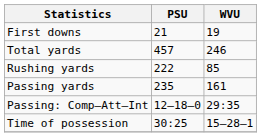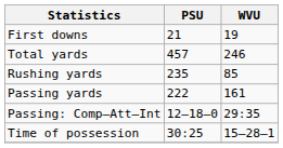Rushing yards | PSU: 222 -> 235
Passing yards | PSU: 235 -> 222
